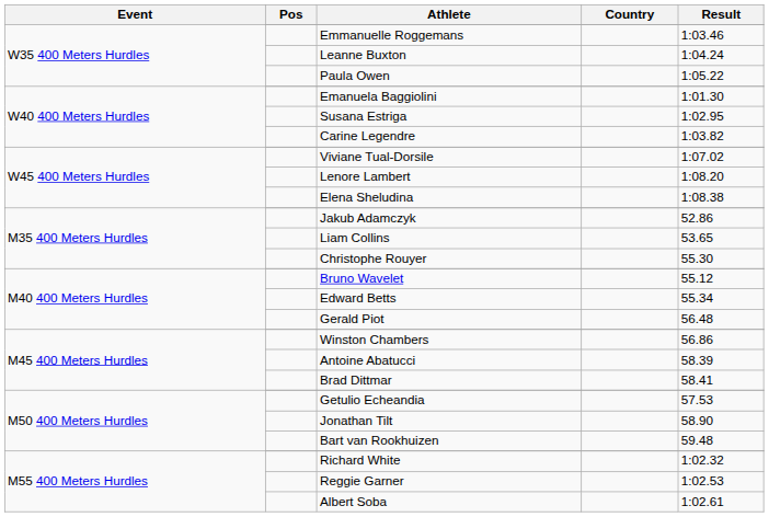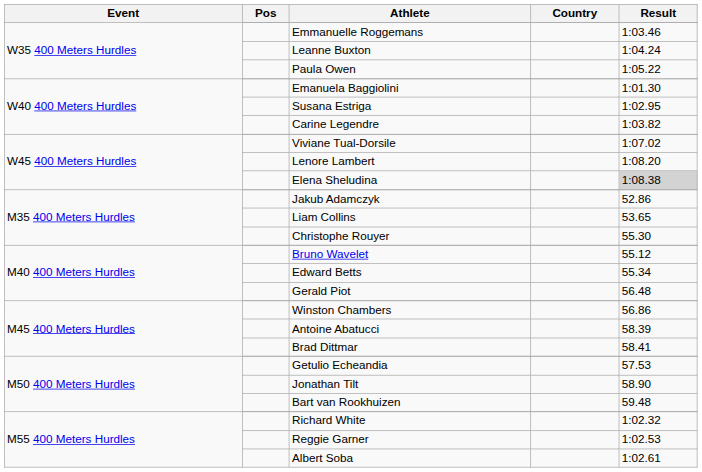Elena Sheludina | Result: no background -> lightgrey background
